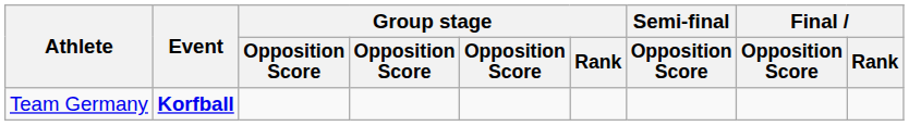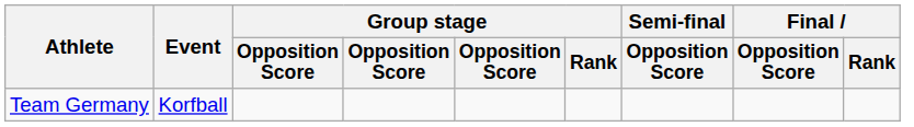Team Germany | Event: bold -> normal
